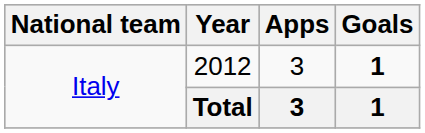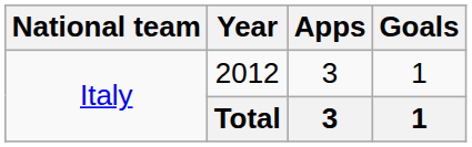Italy / 2012 | Goals: bold -> normal
